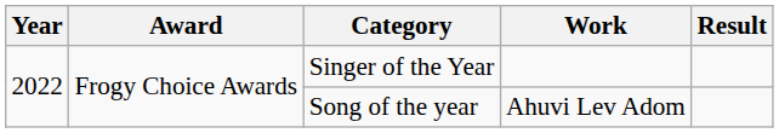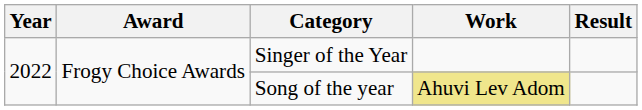Song of the year | Work: no background -> khaki background
